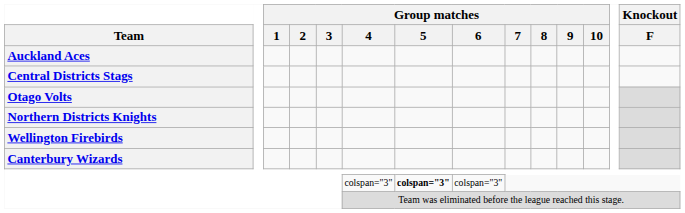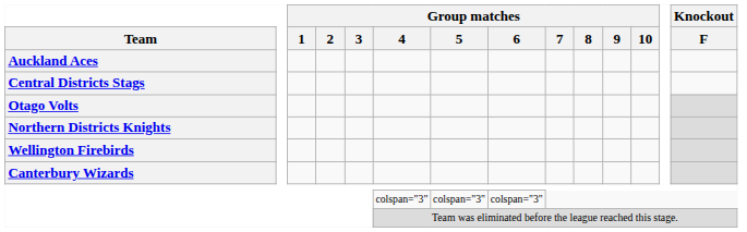row 10 | Group matches / 5: bold -> normal
